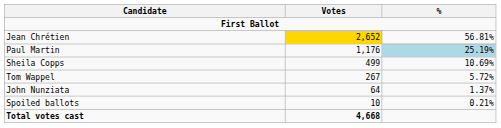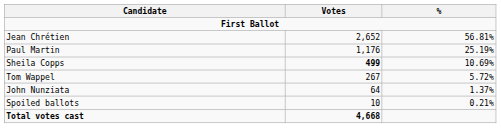Jean Chrétien | Votes: gold background -> no background
Paul Martin | %: lightblue background -> no background
Sheila Copps | Votes: normal -> bold
